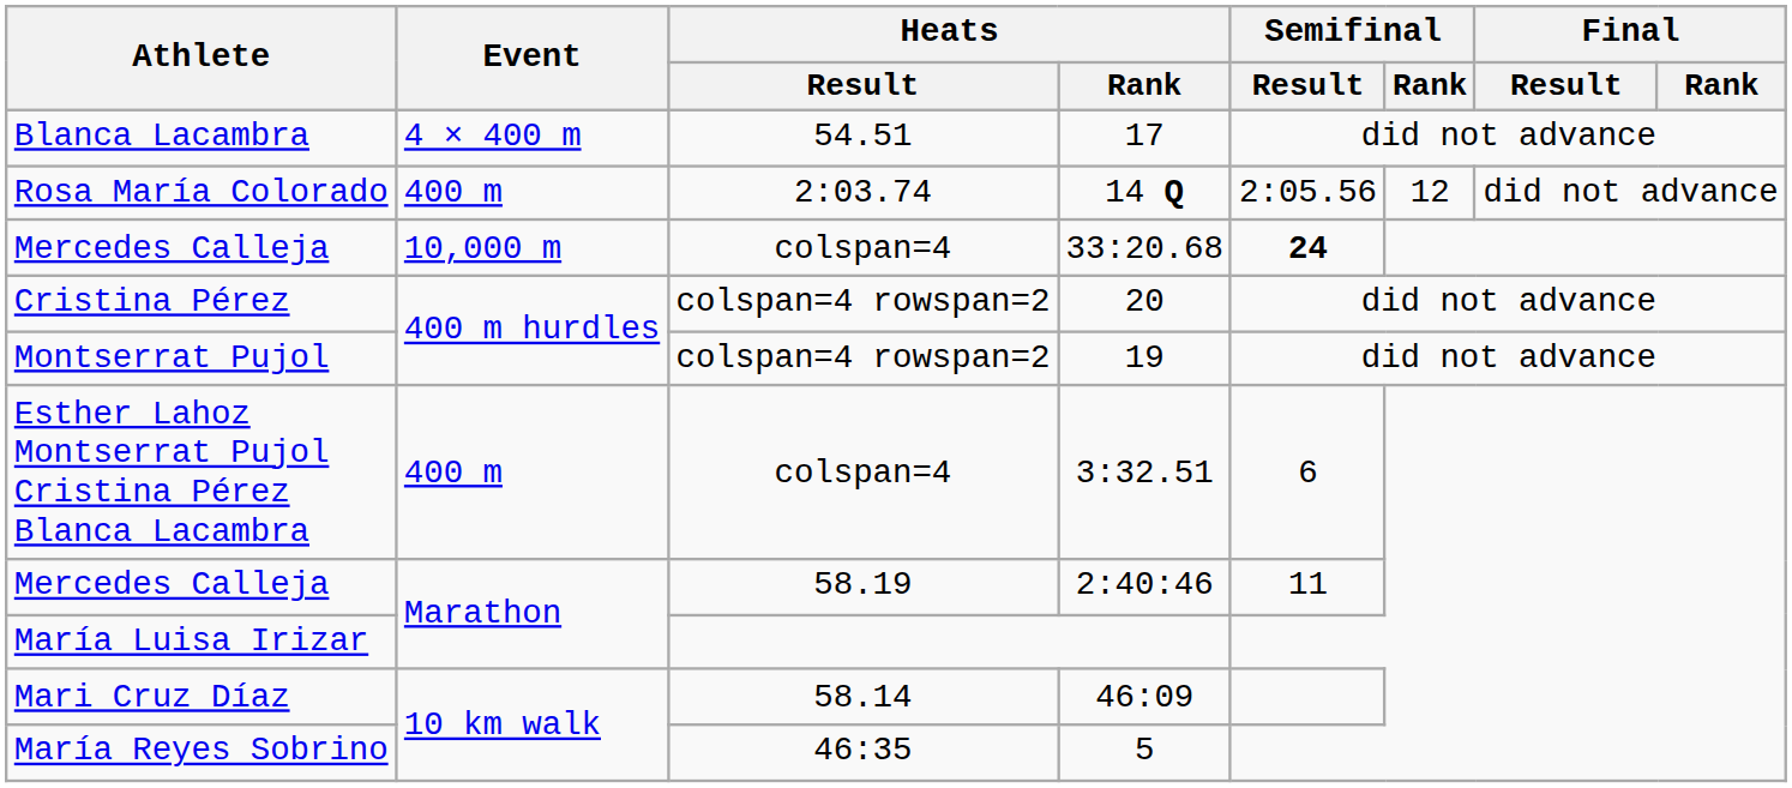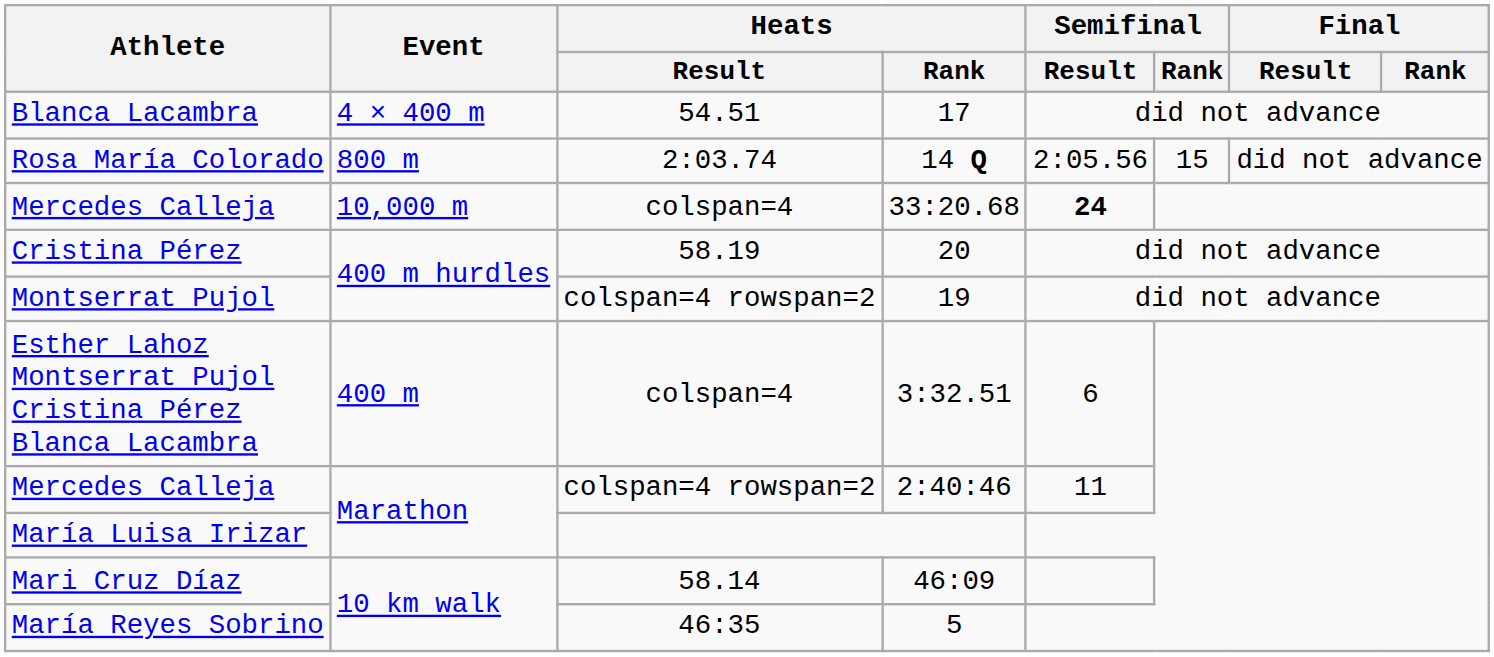Rosa María Colorado | Event: 400 m -> 800 m
Rosa María Colorado | Semifinal / Rank: 12 -> 15
Cristina Pérez | Heats / Result: colspan=4 rowspan=2 -> 58.19
Mercedes Calleja / 2:40:46 | Heats / Result: 58.19 -> colspan=4 rowspan=2
